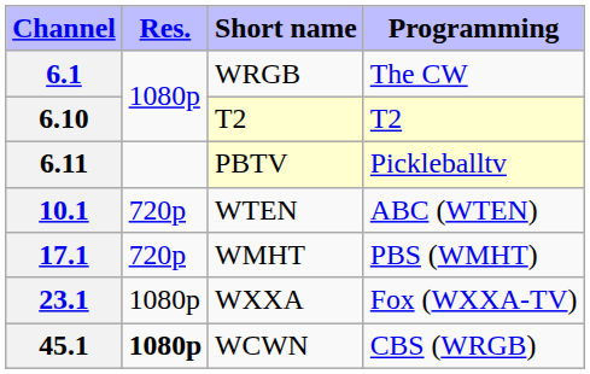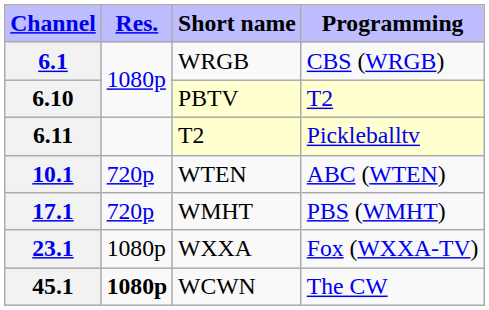6.1 | Programming: The CW -> CBS (WRGB)
6.10 | Short name: T2 -> PBTV
6.11 | Short name: PBTV -> T2
45.1 | Programming: CBS (WRGB) -> The CW
